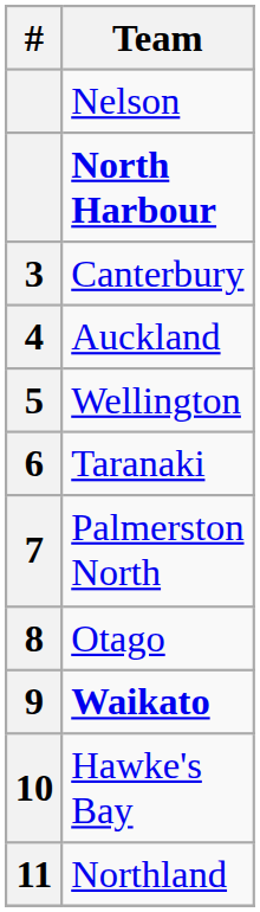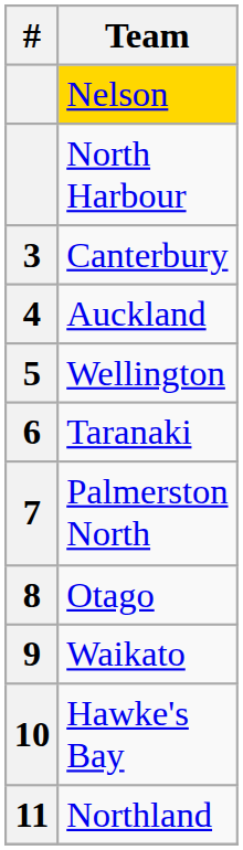Nelson | Team: no background -> gold background
North Harbour | Team: bold -> normal
Waikato | Team: bold -> normal
